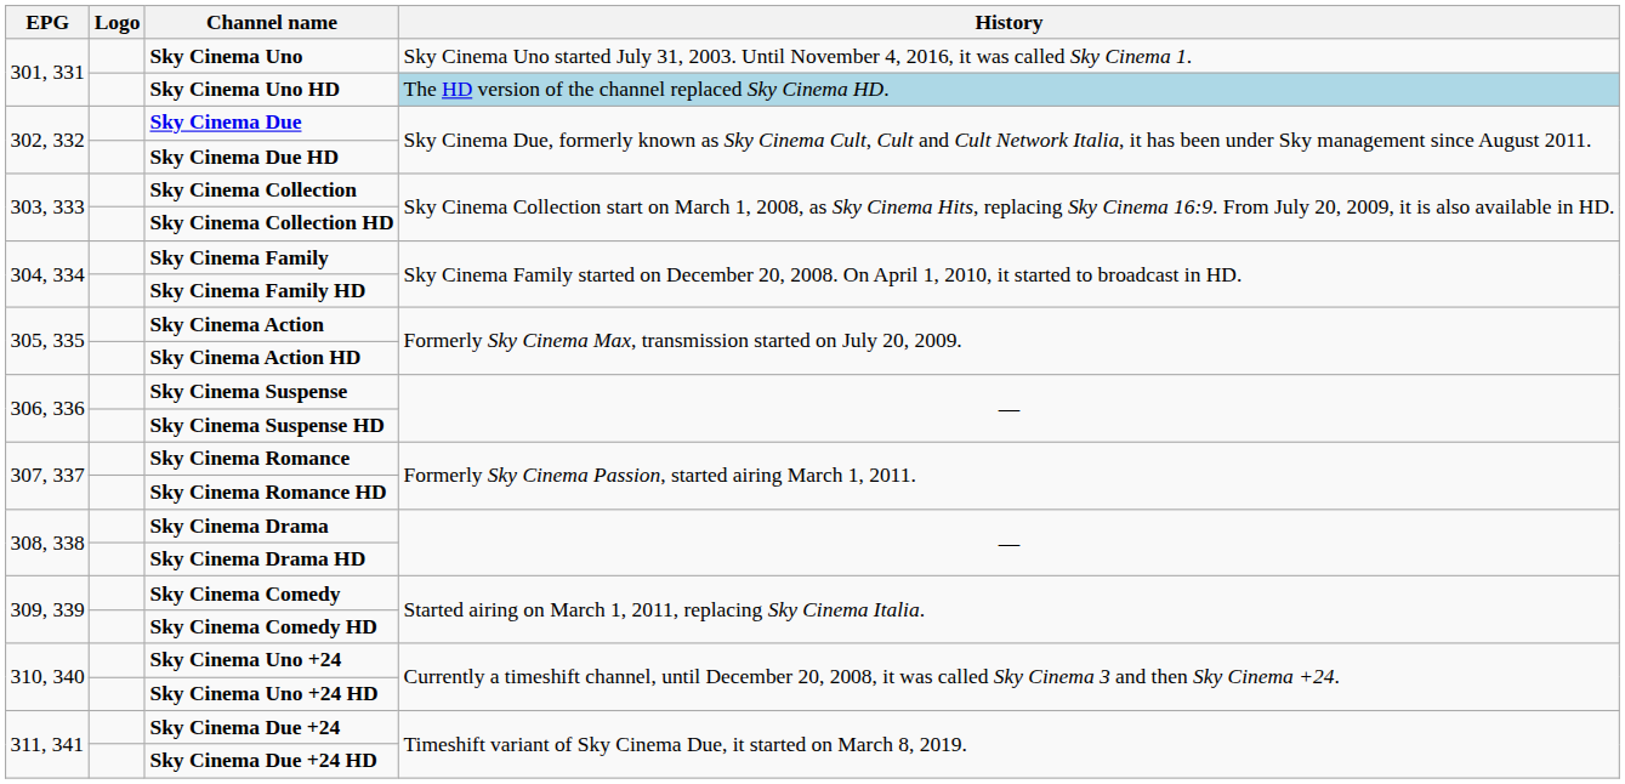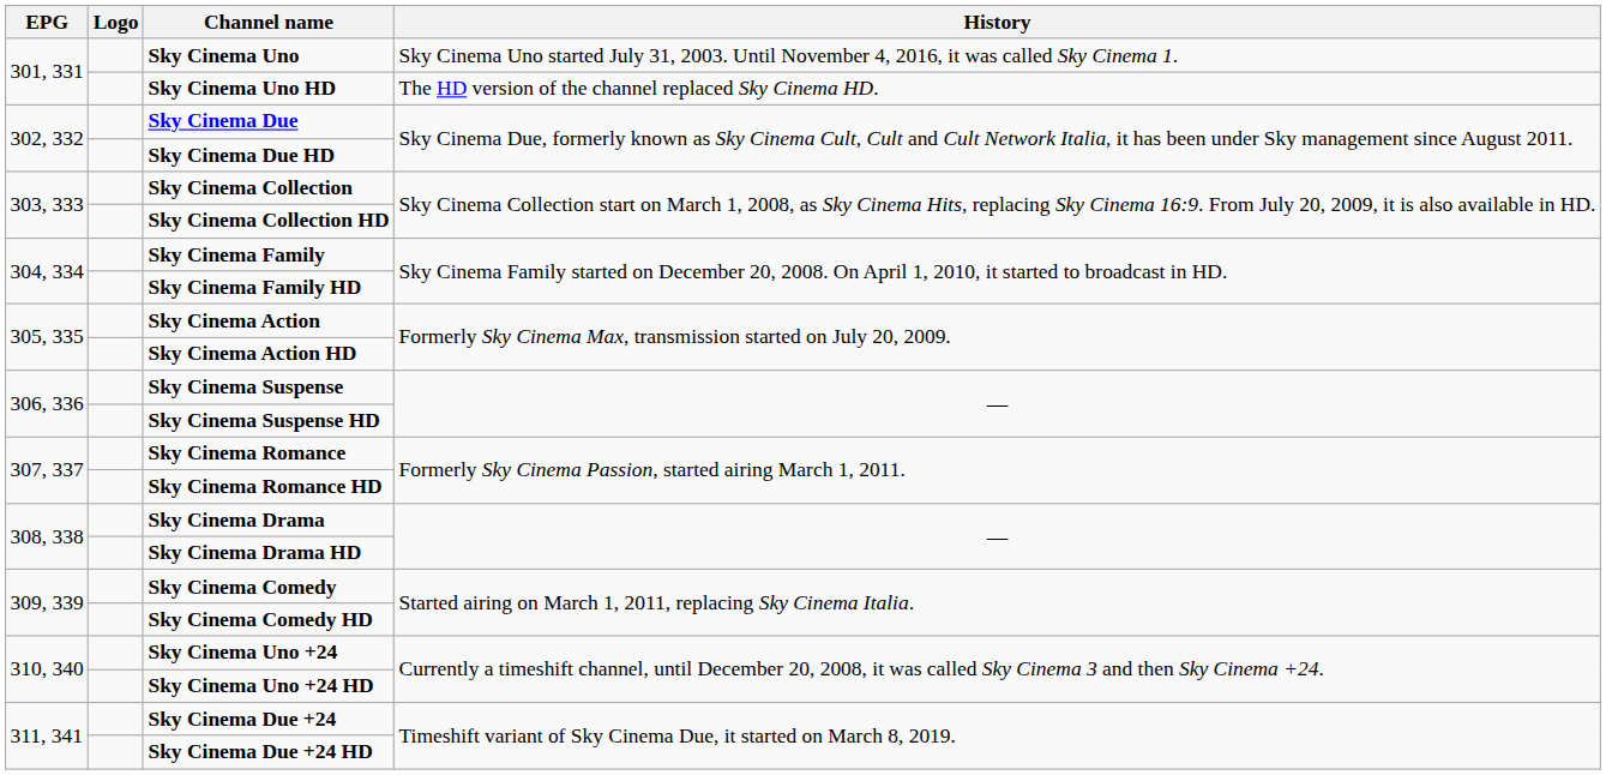Sky Cinema Uno HD | History: lightblue background -> no background
